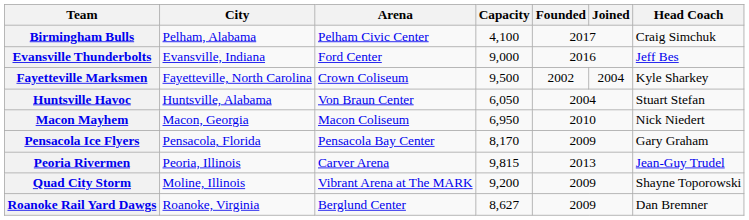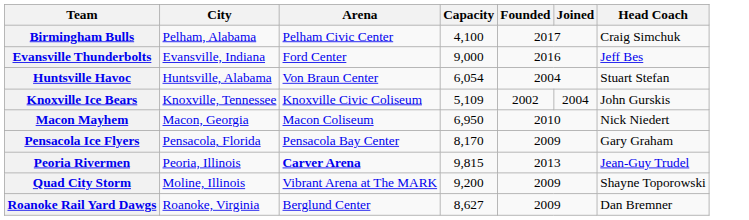- row: Fayetteville Marksmen | Fayetteville, North Carolina | Crown Coliseum | 9,500 | 2002 | 2004 | Kyle Sharkey
Huntsville Havoc | Capacity: 6,050 -> 6,054
+ row: Knoxville Ice Bears | Knoxville, Tennessee | Knoxville Civic Coliseum | 5,109 | 2002 | 2004 | John Gurskis
Peoria Rivermen | Arena: normal -> bold
